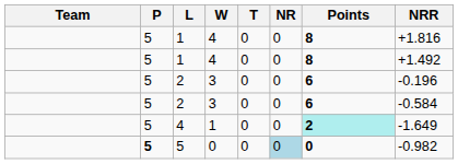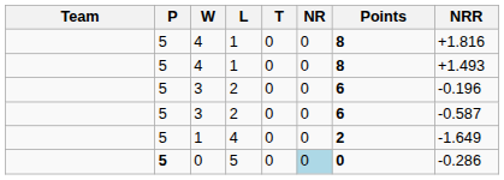columns swapped: W <-> L
row 3 | NRR: +1.492 -> +1.493
row 5 | NRR: -0.584 -> -0.587
row 6 | Points: paleturquoise background -> no background
row 7 | NRR: -0.982 -> -0.286
